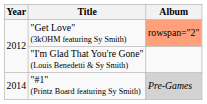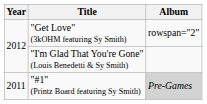"Get Love" (3kOHM featuring Sy Smith) | Album: lightsalmon background -> no background
"#1" (Printz Board featuring Sy Smith) | Year: 2014 -> 2011
